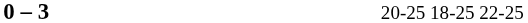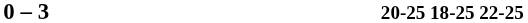row 1 | column 2: normal -> bold
